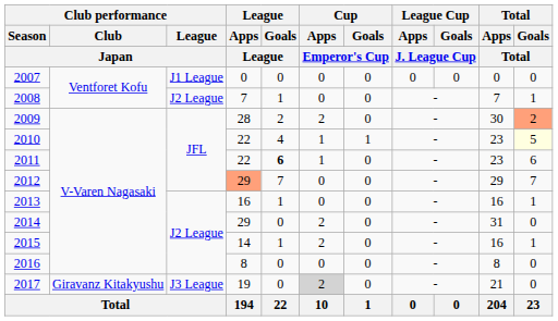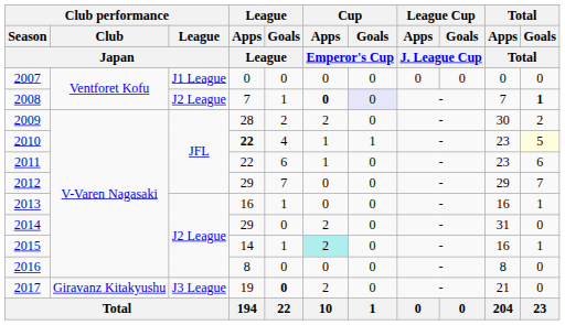2008 | Cup / Apps / Emperor's Cup: normal -> bold
2008 | Cup / Goals / Emperor's Cup: no background -> lavender background
2008 | Total / Goals / Total: normal -> bold
2009 | Total / Goals / Total: lightsalmon background -> no background
2010 | League / Apps / League: normal -> bold
2011 | League / Goals / League: bold -> normal
2012 | League / Apps / League: lightsalmon background -> no background
2015 | Cup / Apps / Emperor's Cup: no background -> paleturquoise background
2017 | League / Goals / League: normal -> bold
2017 | Cup / Apps / Emperor's Cup: lightgrey background -> no background
